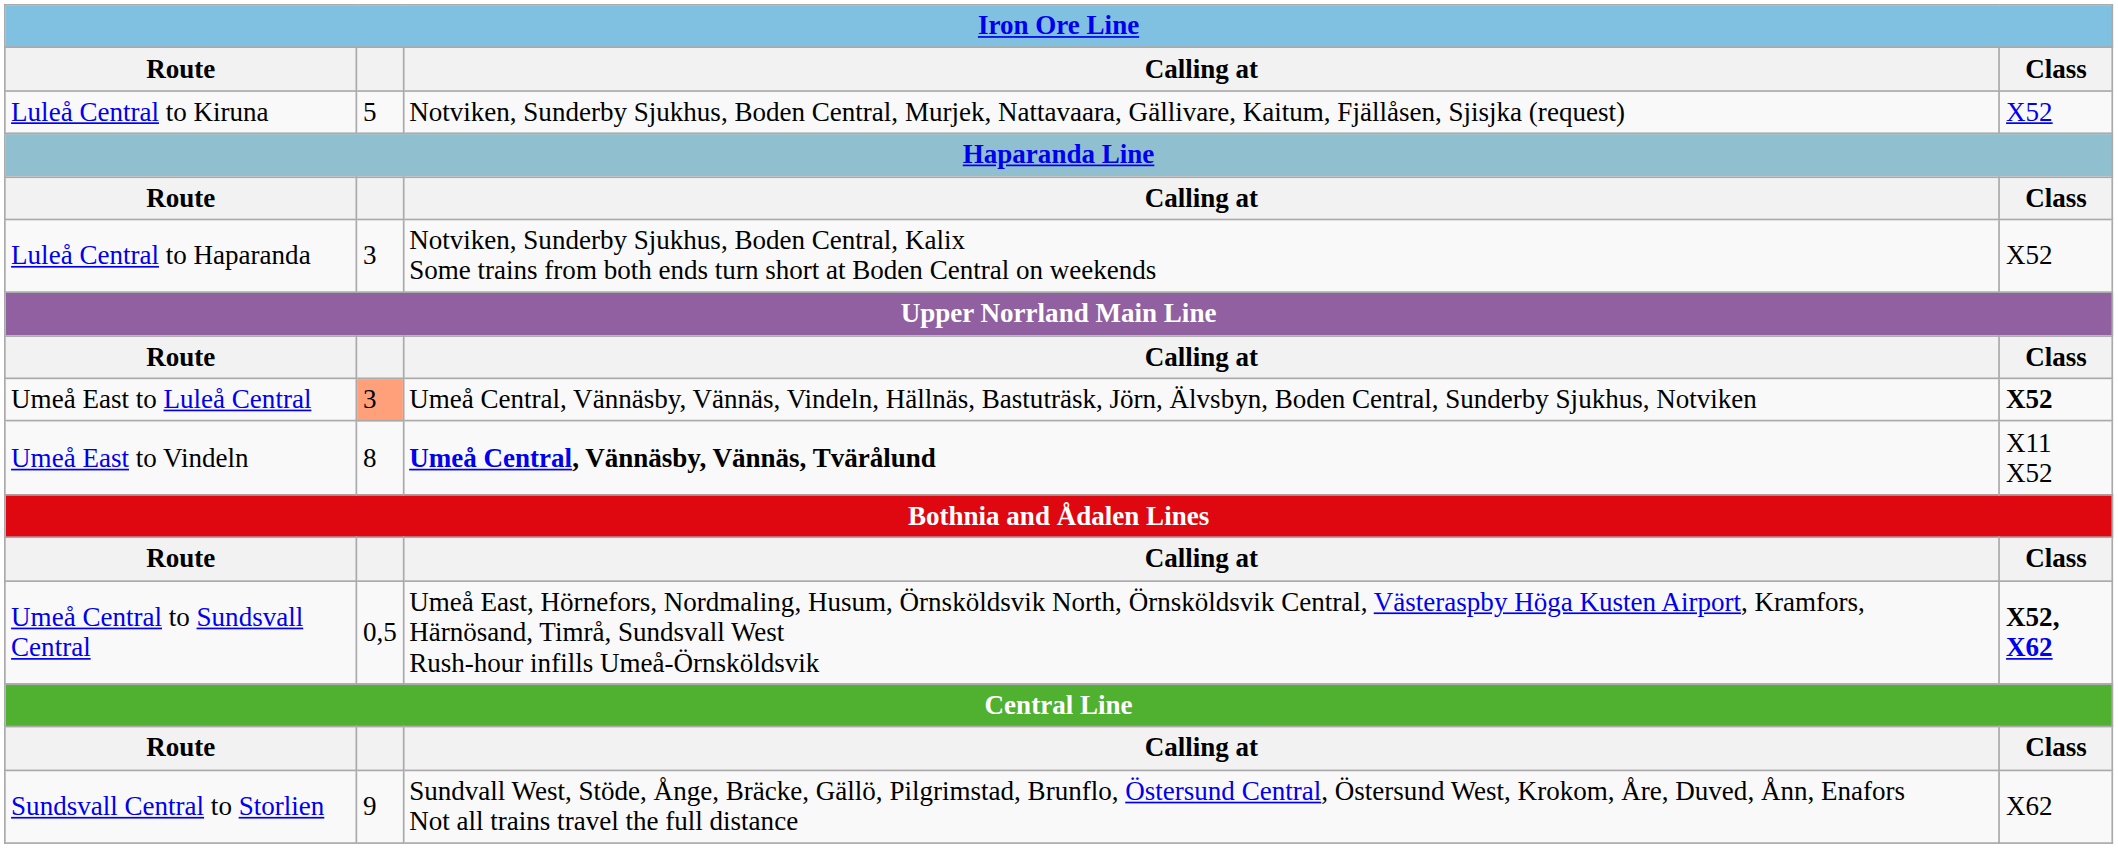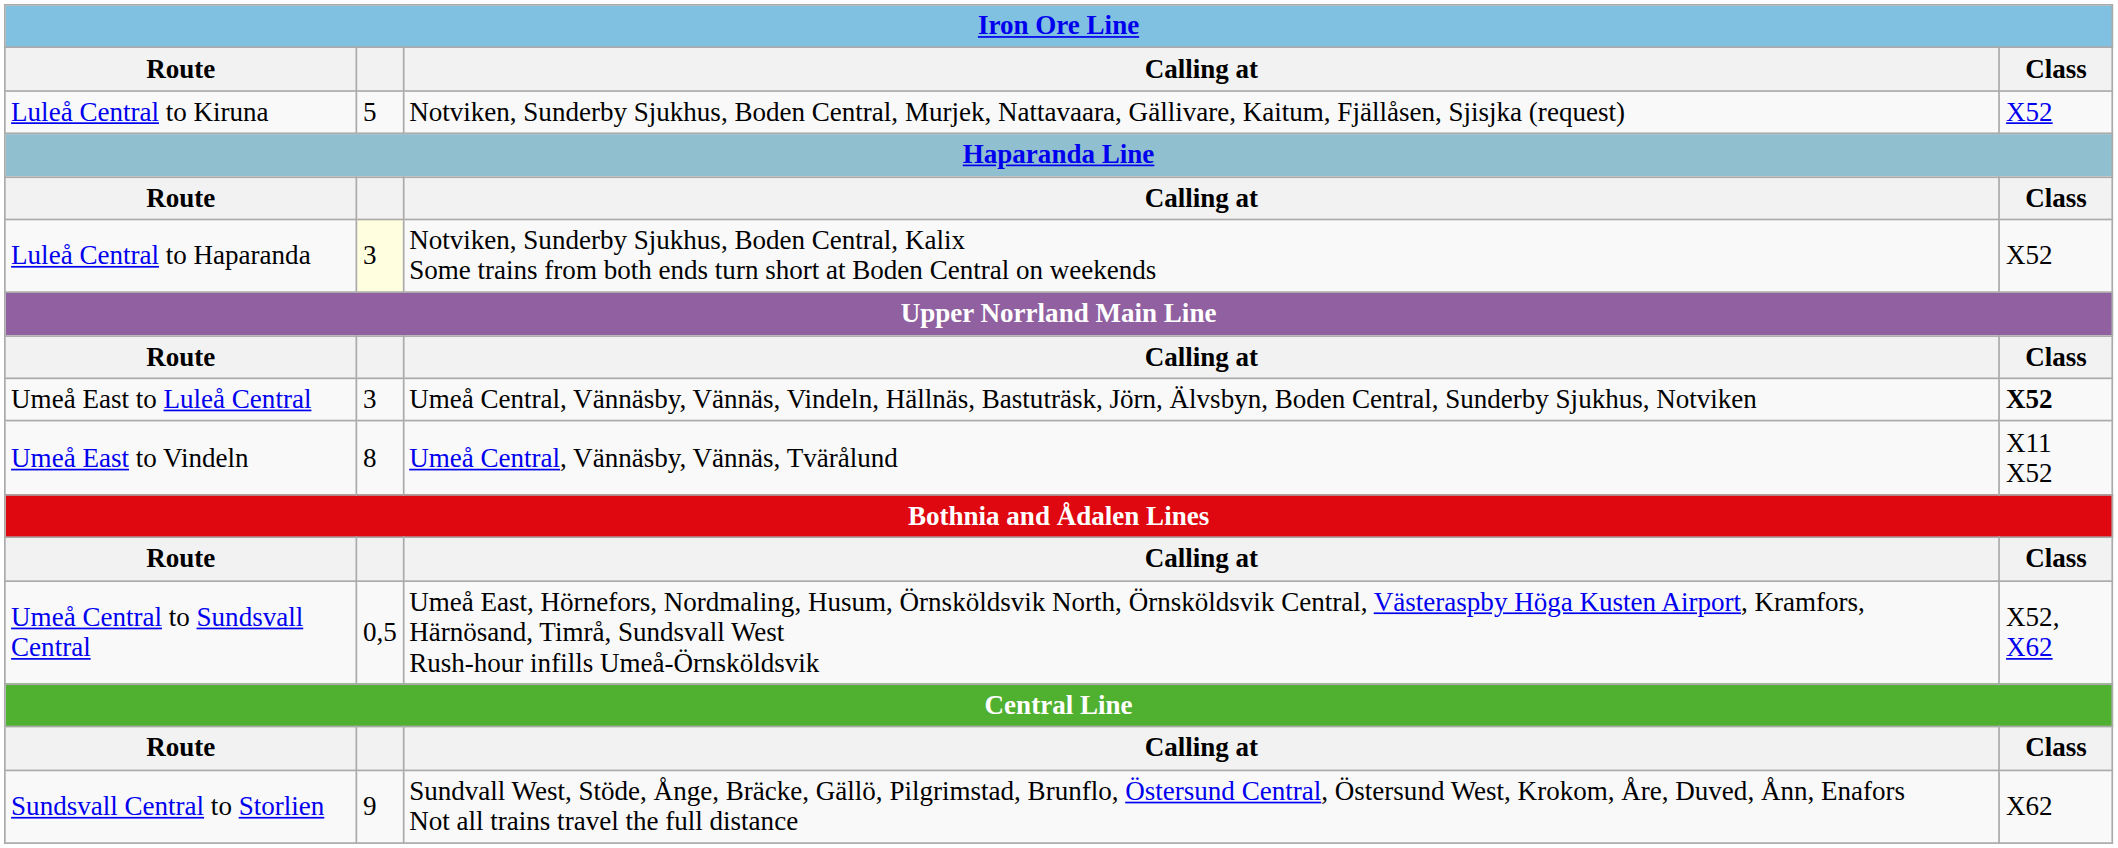Luleå Central to Haparanda | column 2: no background -> lightyellow background
Umeå East to Luleå Central | column 2: lightsalmon background -> no background
Umeå East to Vindeln | Calling at: bold -> normal
Umeå Central to Sundsvall Central | Class: bold -> normal
